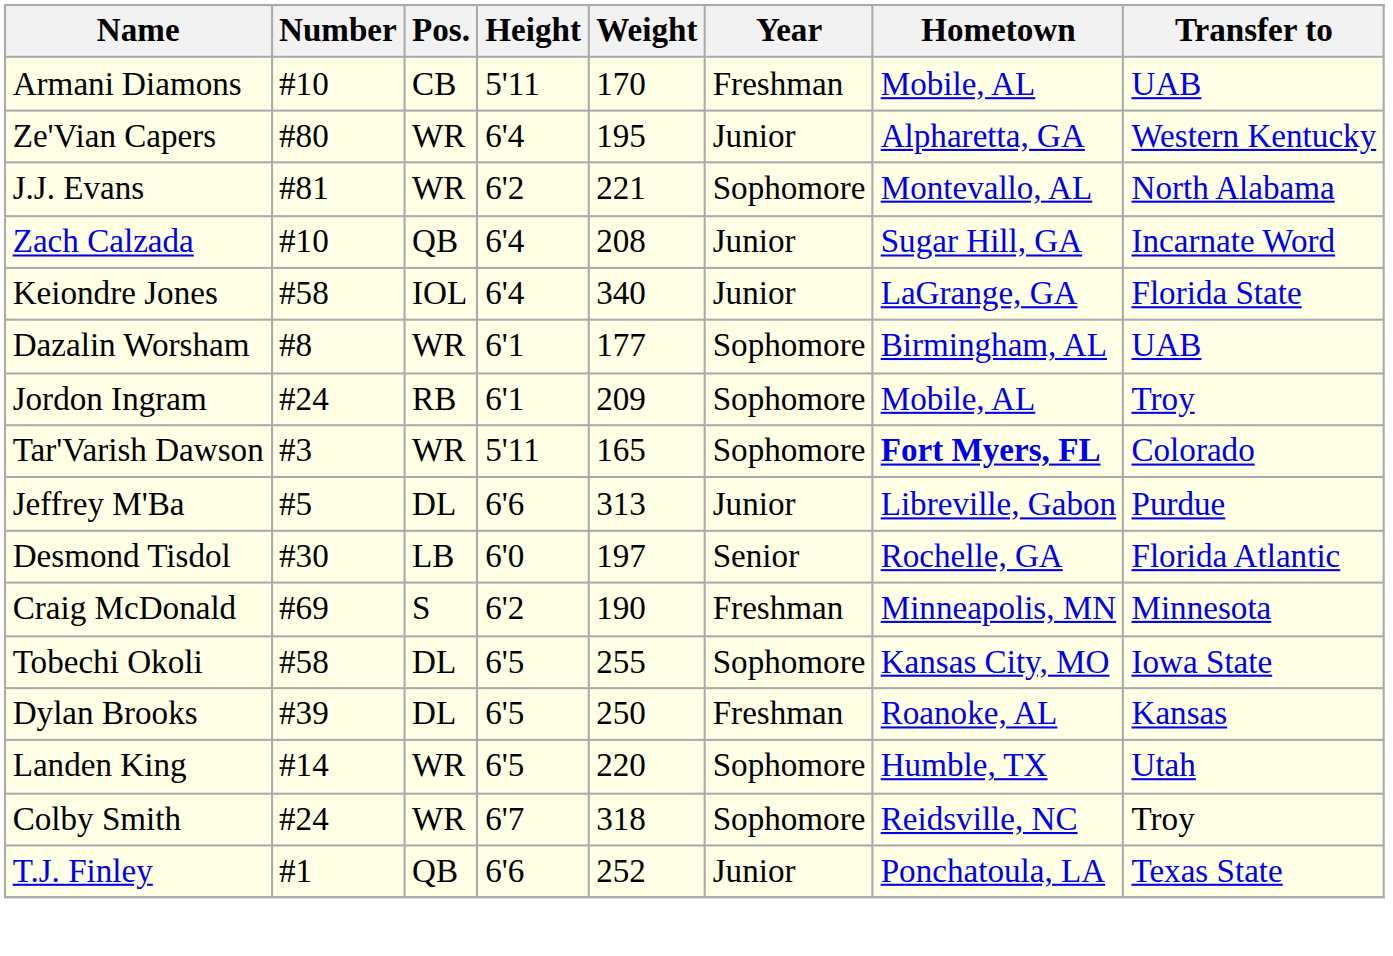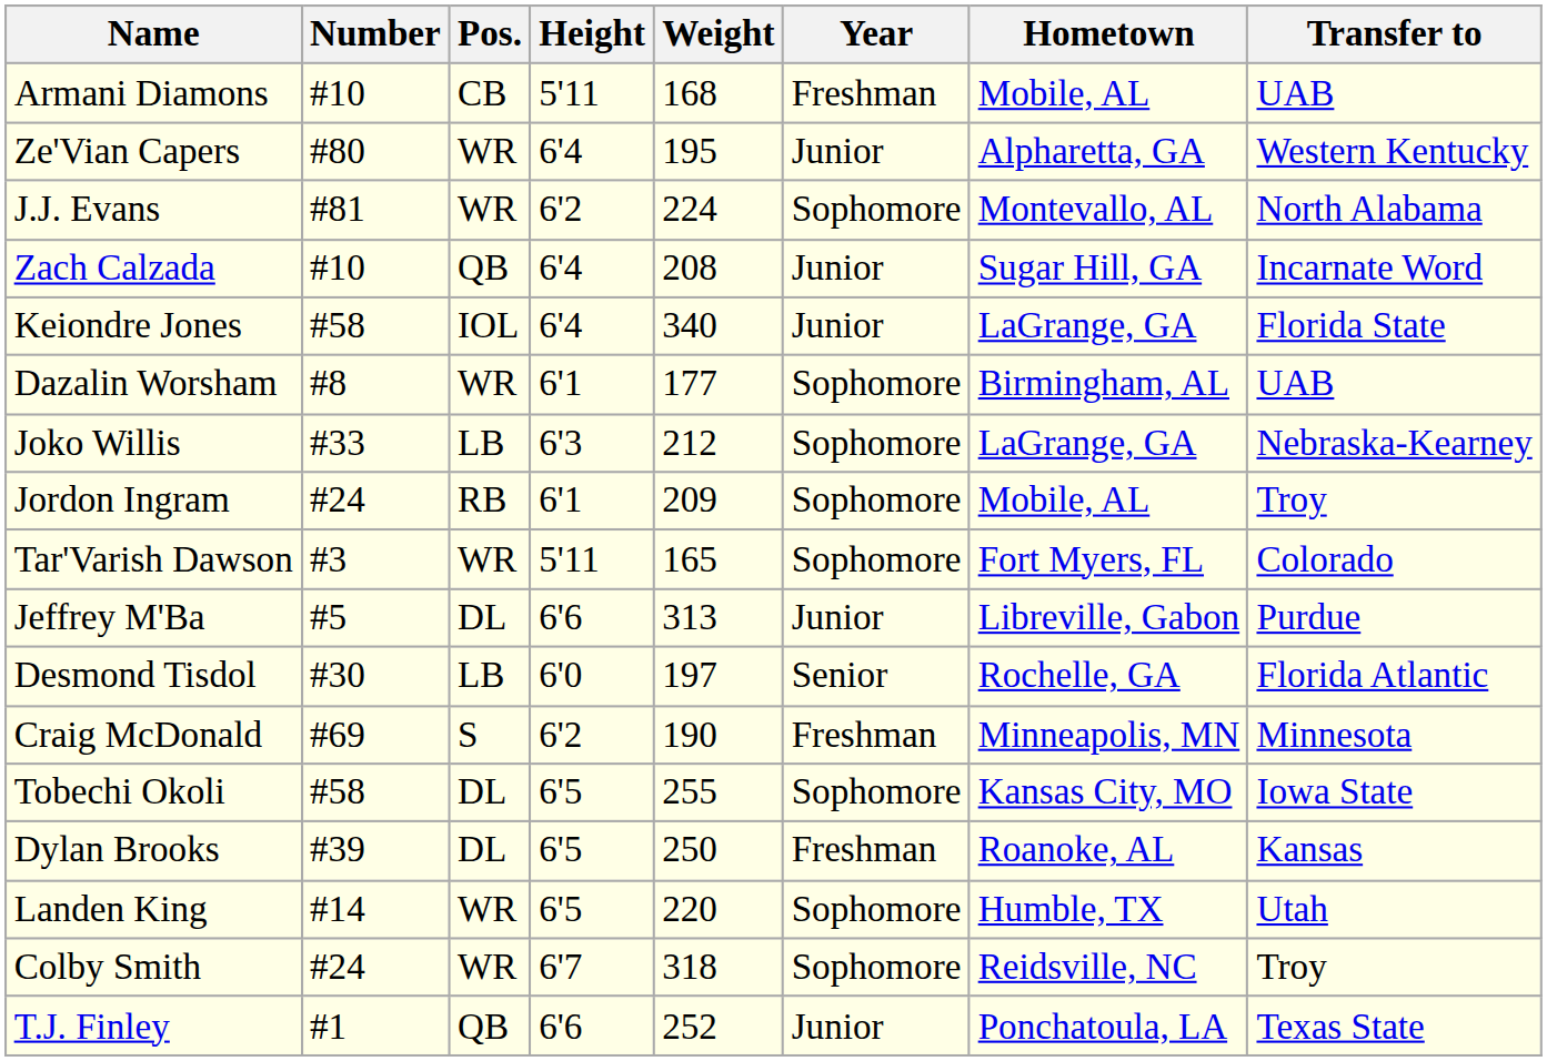Armani Diamons | Weight: 170 -> 168
J.J. Evans | Weight: 221 -> 224
+ row: Joko Willis | #33 | LB | 6'3 | 212 | Sophomore | LaGrange, GA | Nebraska-Kearney
Tar'Varish Dawson | Hometown: bold -> normal
